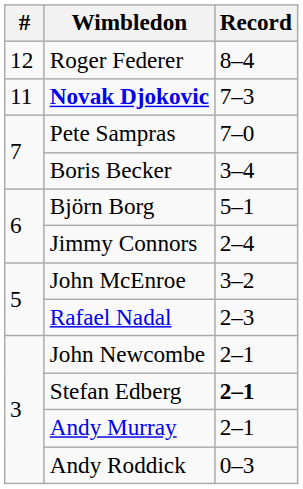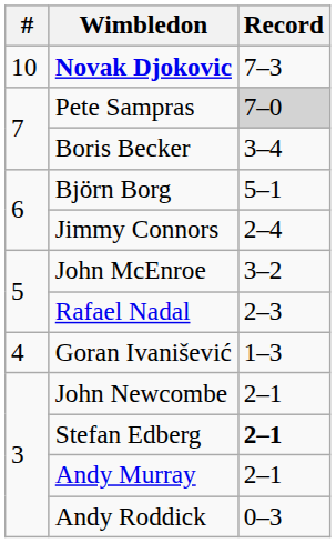- row: 12 | Roger Federer | 8–4
Novak Djokovic | #: 11 -> 10
Pete Sampras | Record: no background -> lightgrey background
+ row: 4 | Goran Ivanišević | 1–3
